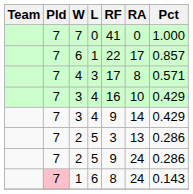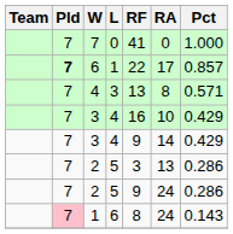row 3 | Pld: normal -> bold
row 4 | RF: 17 -> 13
